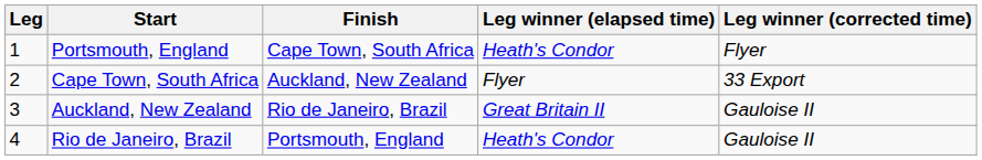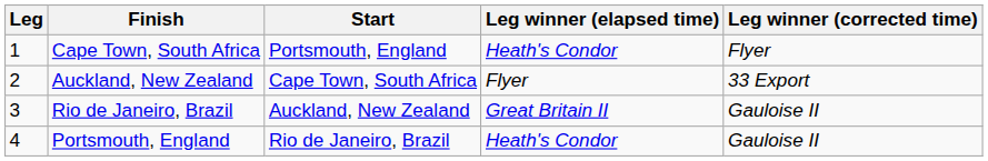columns swapped: Start <-> Finish
